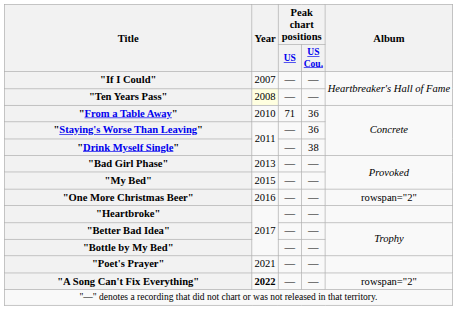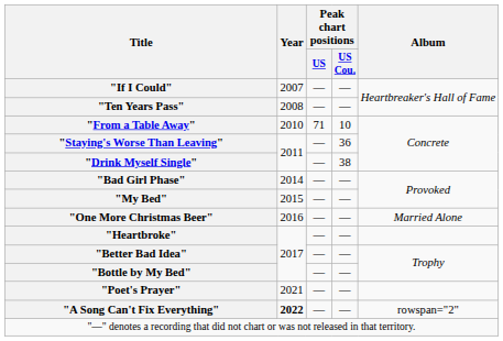"Ten Years Pass" | Year: lightyellow background -> no background
"From a Table Away" | Peak chart positions / US Cou.: 36 -> 10
"Bad Girl Phase" | Year: 2013 -> 2014
"One More Christmas Beer" | Album: rowspan="2" -> Married Alone
